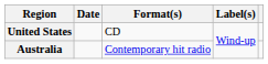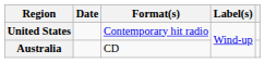United States | Format(s): CD -> Contemporary hit radio
Australia | Format(s): Contemporary hit radio -> CD
